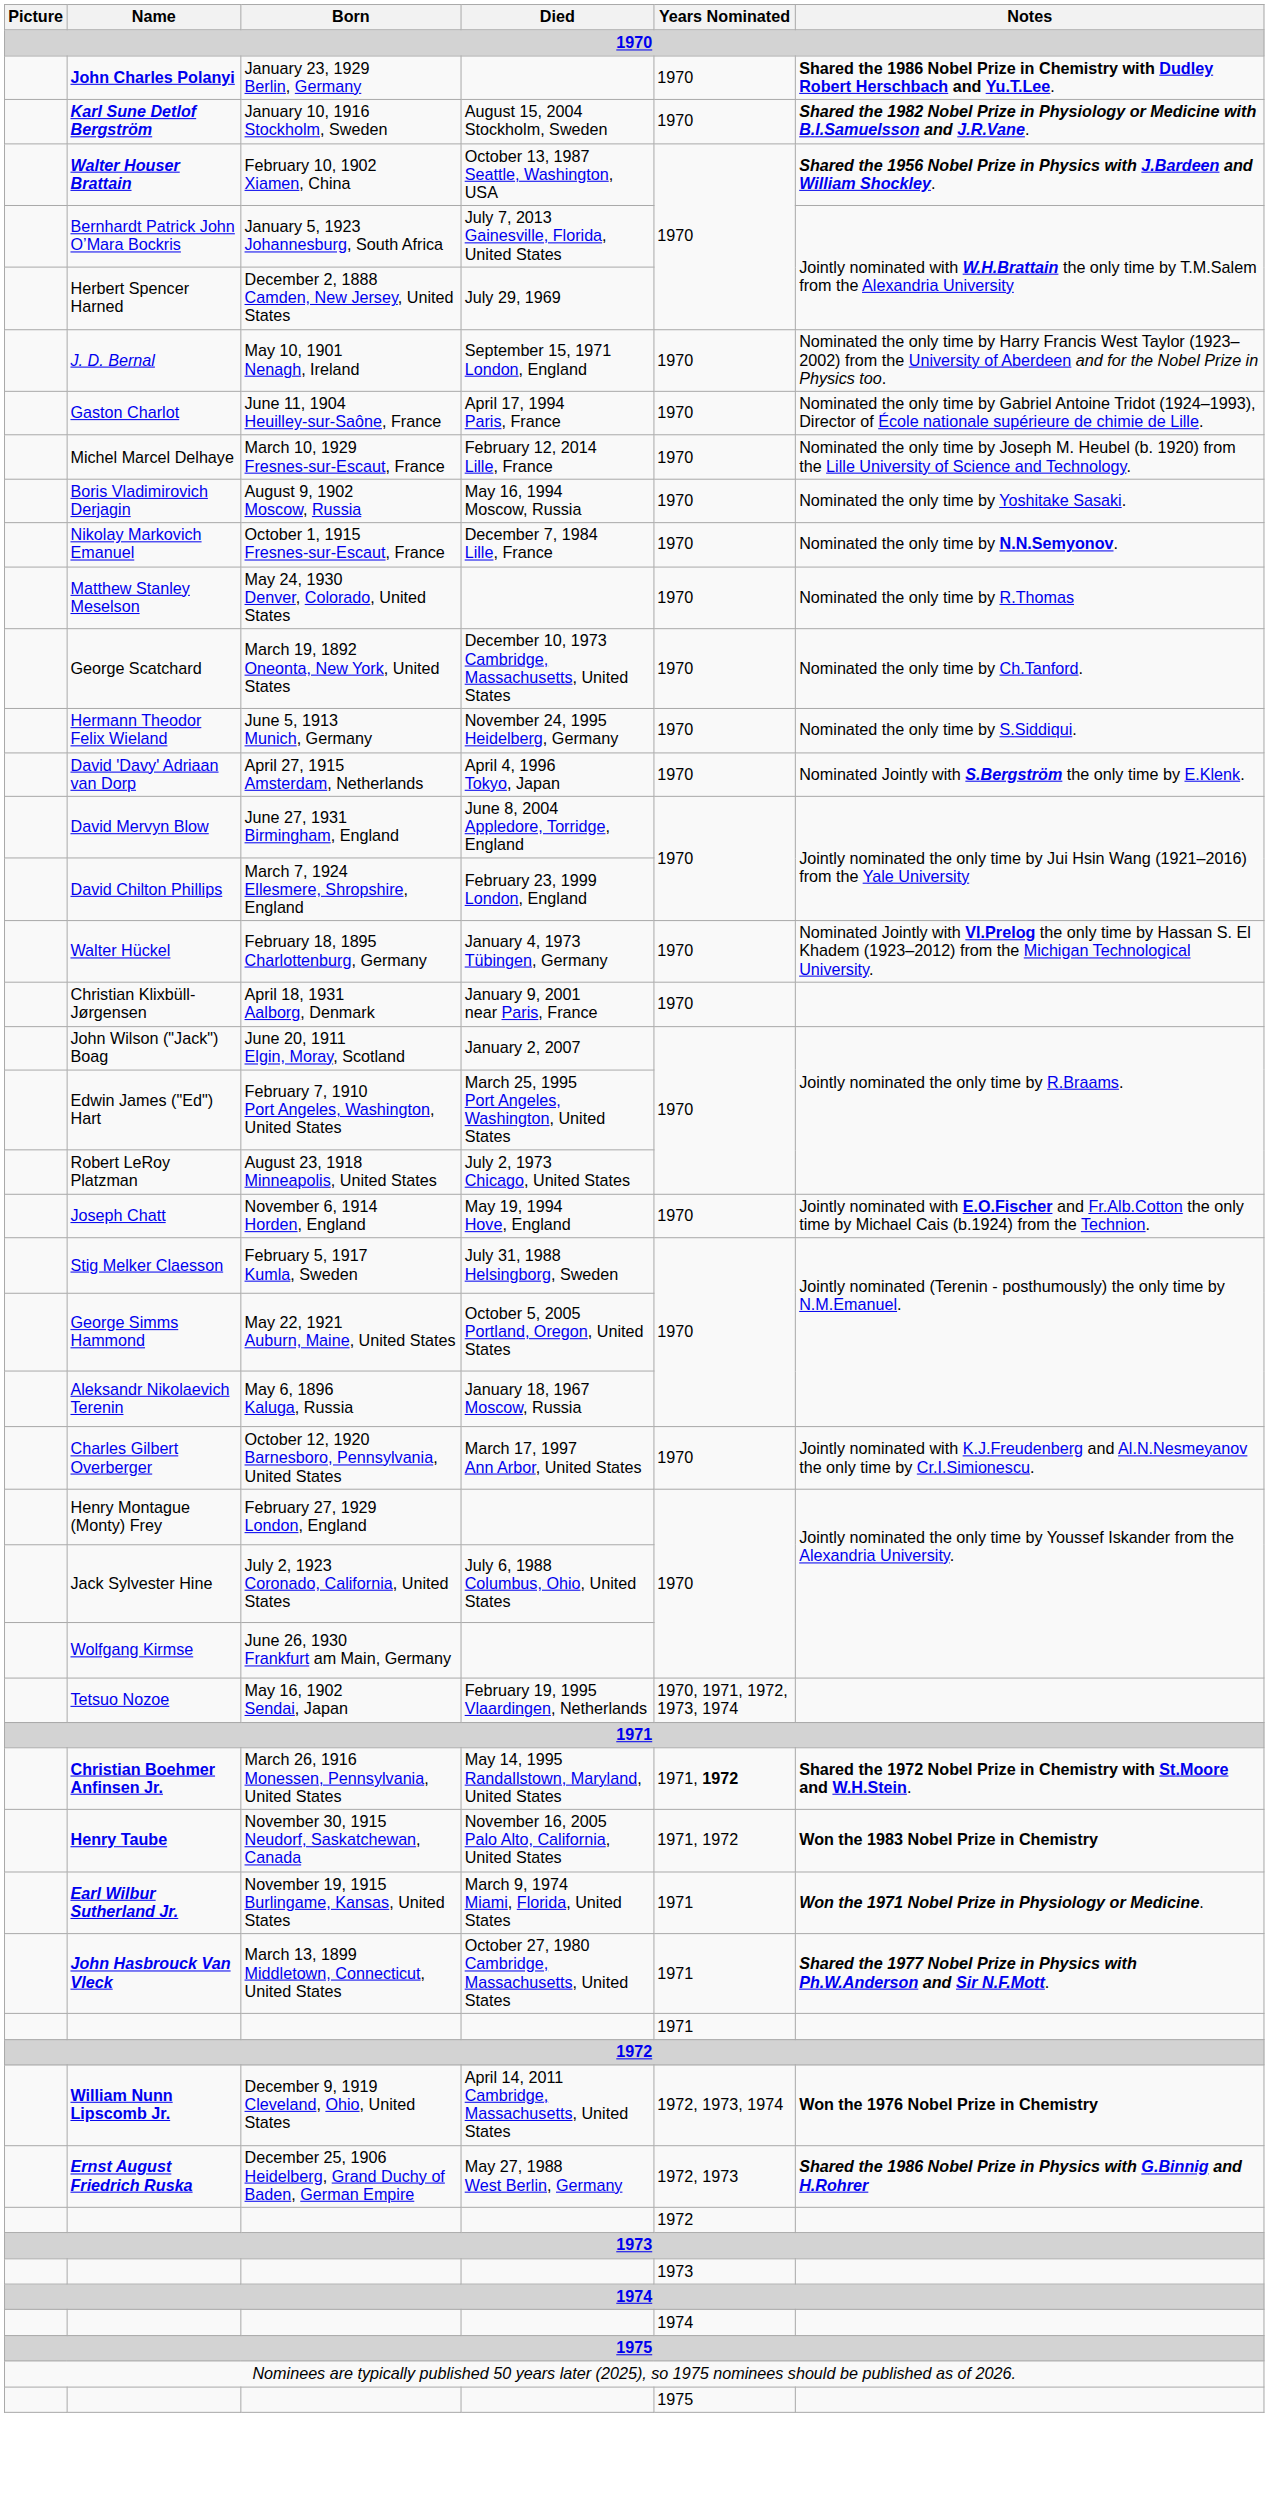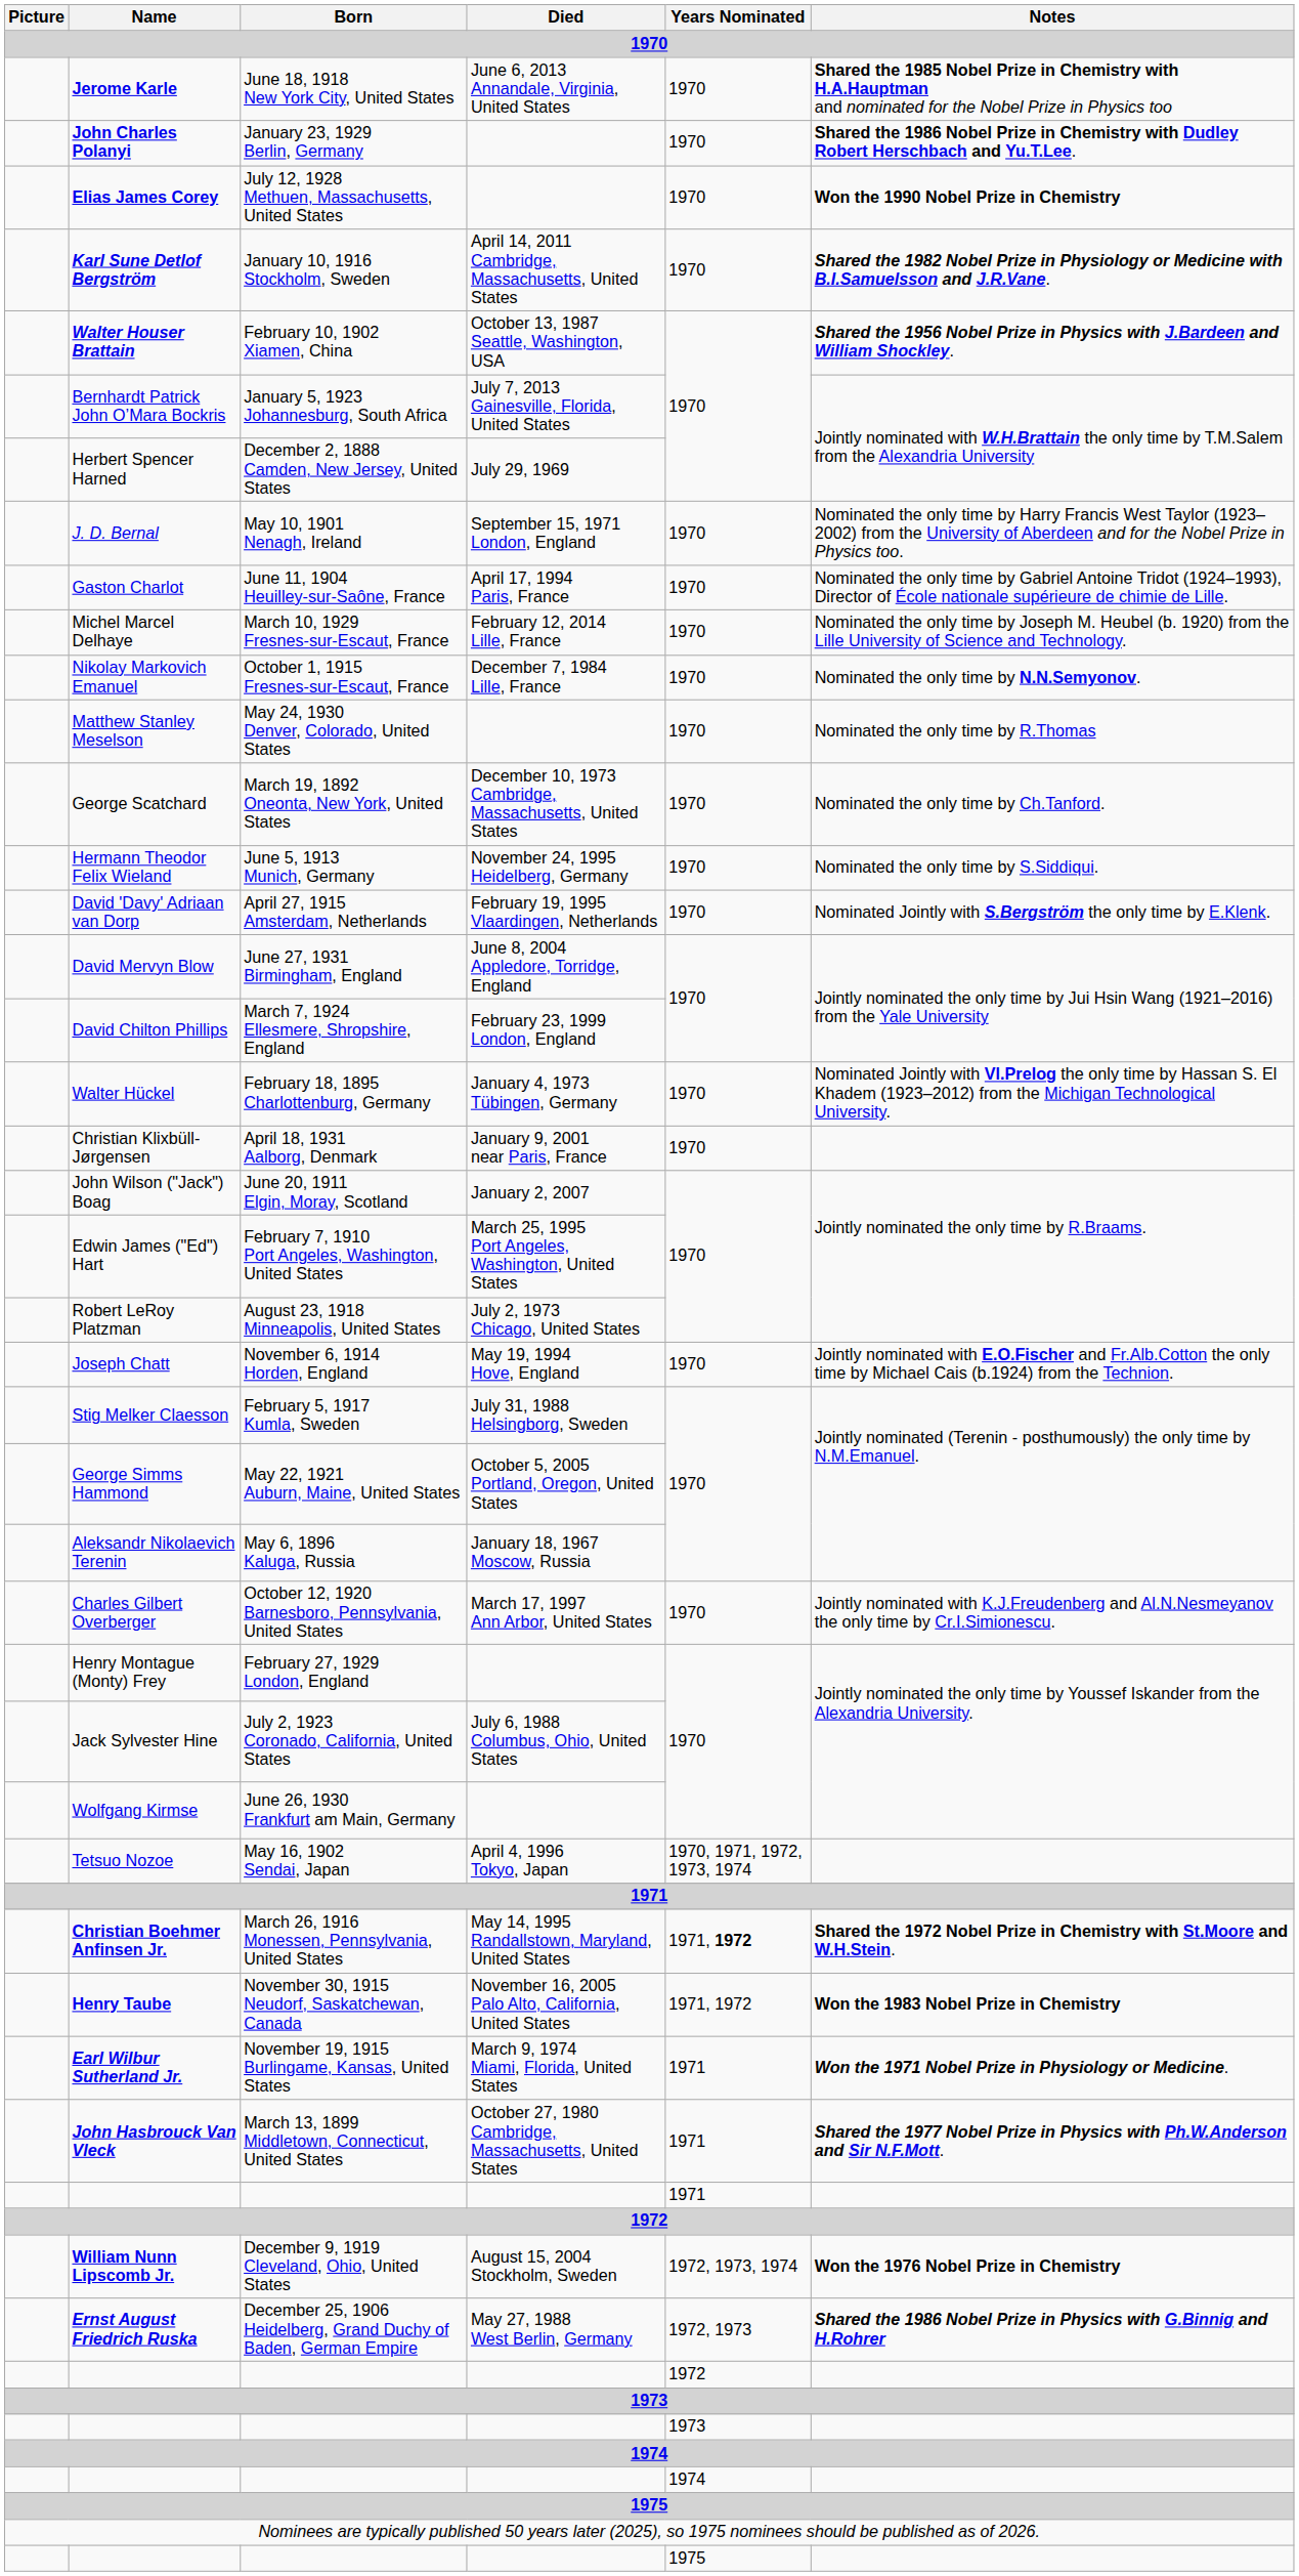+ row: Jerome Karle | June 18, 1918 New York City, United States | June 6, 2013 Annandale, Virginia, United States | 1970 | Shared the 1985 Nobel Prize in Chemistry with H.A.Hauptman and nominated for the Nobel Prize in Physics too
+ row: Elias James Corey | July 12, 1928 Methuen, Massachusetts, United States | 1970 | Won the 1990 Nobel Prize in Chemistry
Karl Sune Detlof Bergström | Died: August 15, 2004 Stockholm, Sweden -> April 14, 2011 Cambridge, Massachusetts, United States
- row: Boris Vladimirovich Derjagin | August 9, 1902 Moscow, Russia | May 16, 1994 Moscow, Russia | 1970 | Nominated the only time by Yoshitake Sasaki.
David 'Davy' Adriaan van Dorp | Died: April 4, 1996 Tokyo, Japan -> February 19, 1995 Vlaardingen, Netherlands
Tetsuo Nozoe | Died: February 19, 1995 Vlaardingen, Netherlands -> April 4, 1996 Tokyo, Japan
William Nunn Lipscomb Jr. | Died: April 14, 2011 Cambridge, Massachusetts, United States -> August 15, 2004 Stockholm, Sweden
